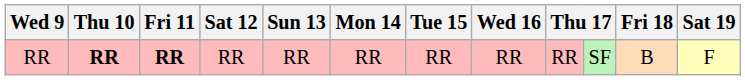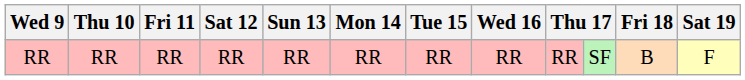row 2 | Thu 10: bold -> normal
row 2 | Fri 11: bold -> normal
